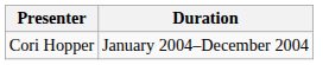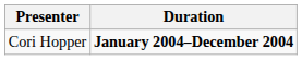Cori Hopper | Duration: normal -> bold
